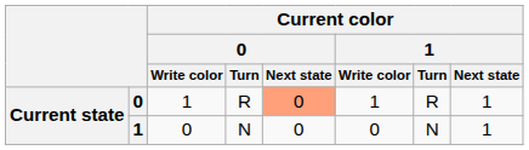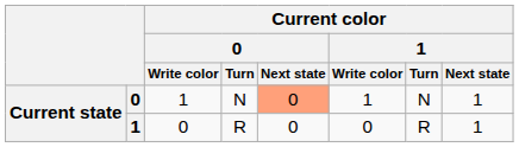row 4 | Current color / 0 / Turn: R -> N
row 4 | Current color / 1 / Turn: R -> N
row 5 | Current color / 0 / Turn: N -> R
row 5 | Current color / 1 / Turn: N -> R
